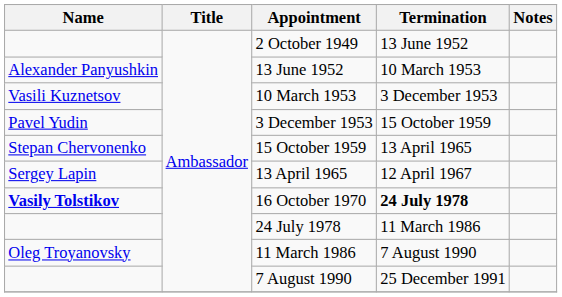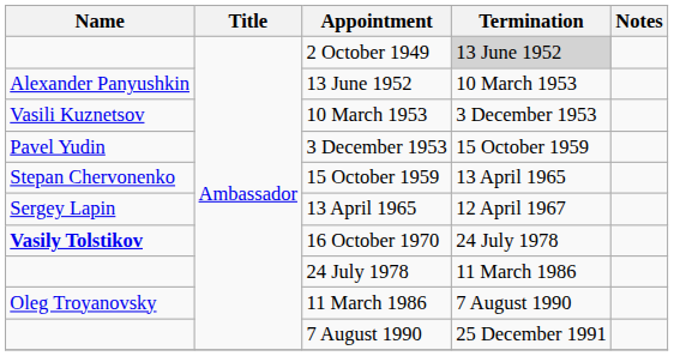2 October 1949 | Termination: no background -> lightgrey background
16 October 1970 | Termination: bold -> normal
